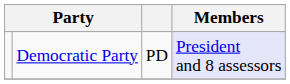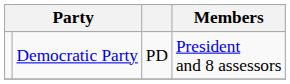Democratic Party | Members: lavender background -> no background
